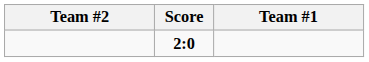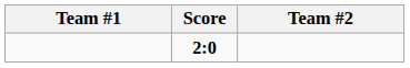columns swapped: Team #1 <-> Team #2
